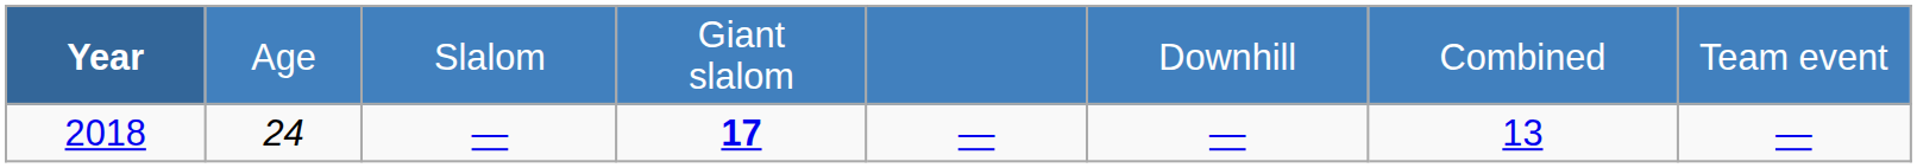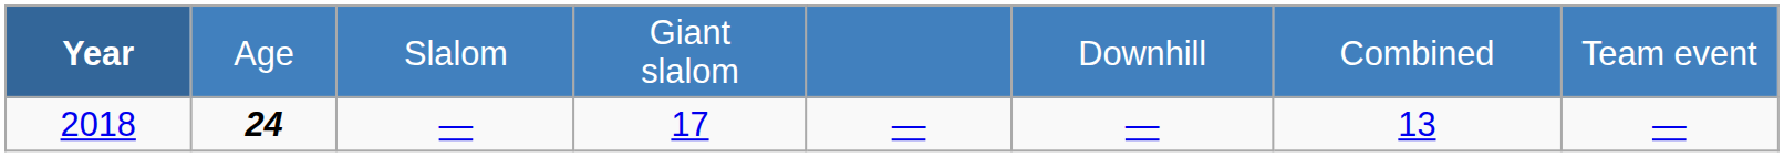2018 | column 2: normal -> bold
2018 | column 4: bold -> normal
